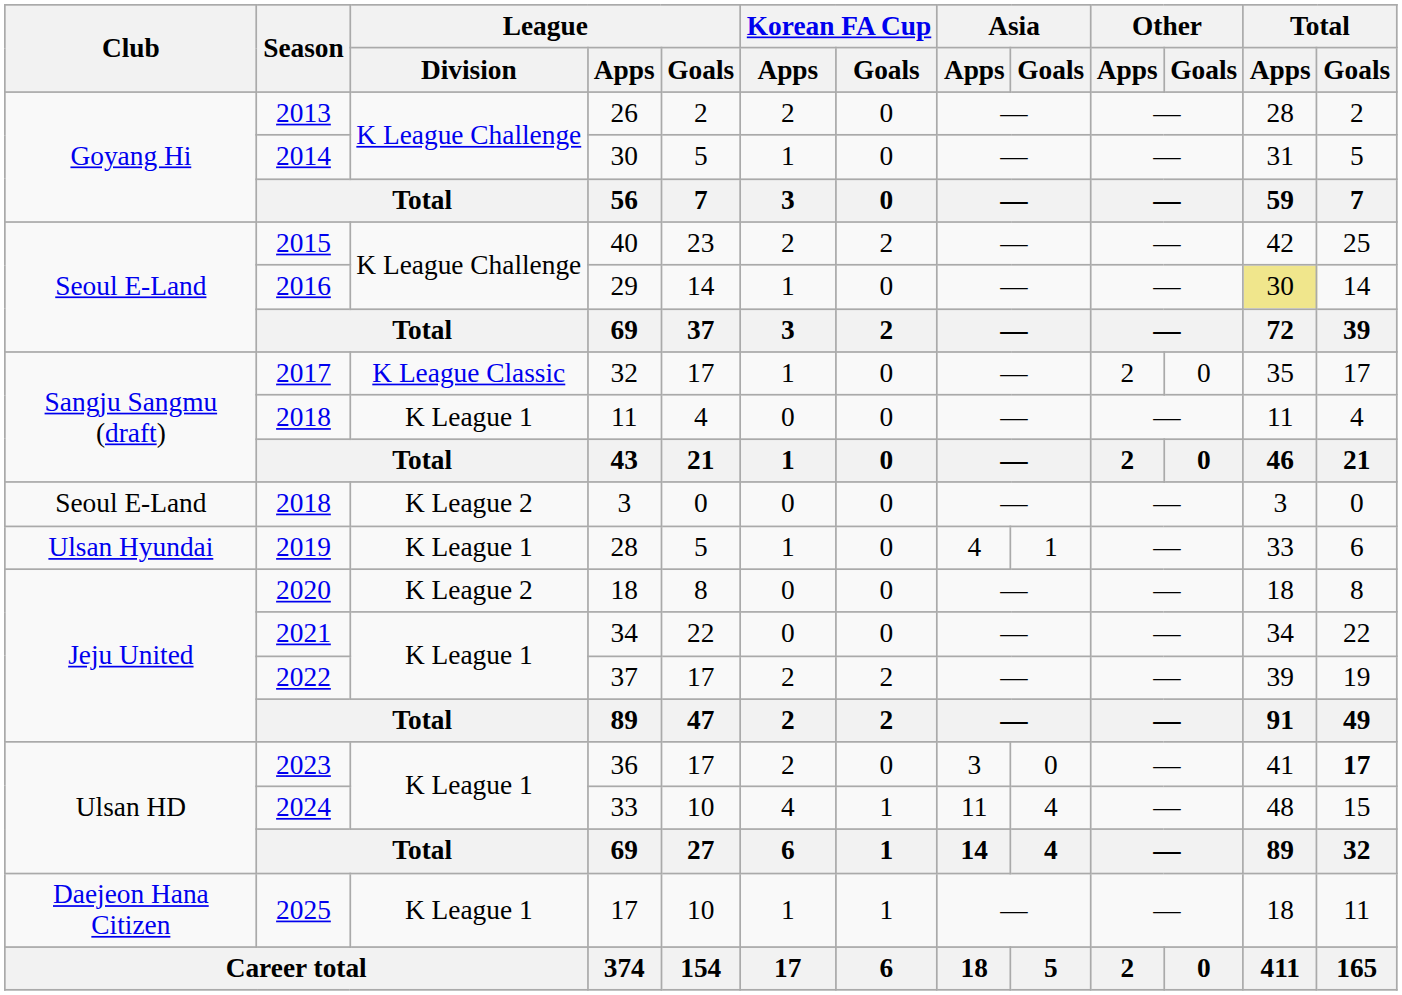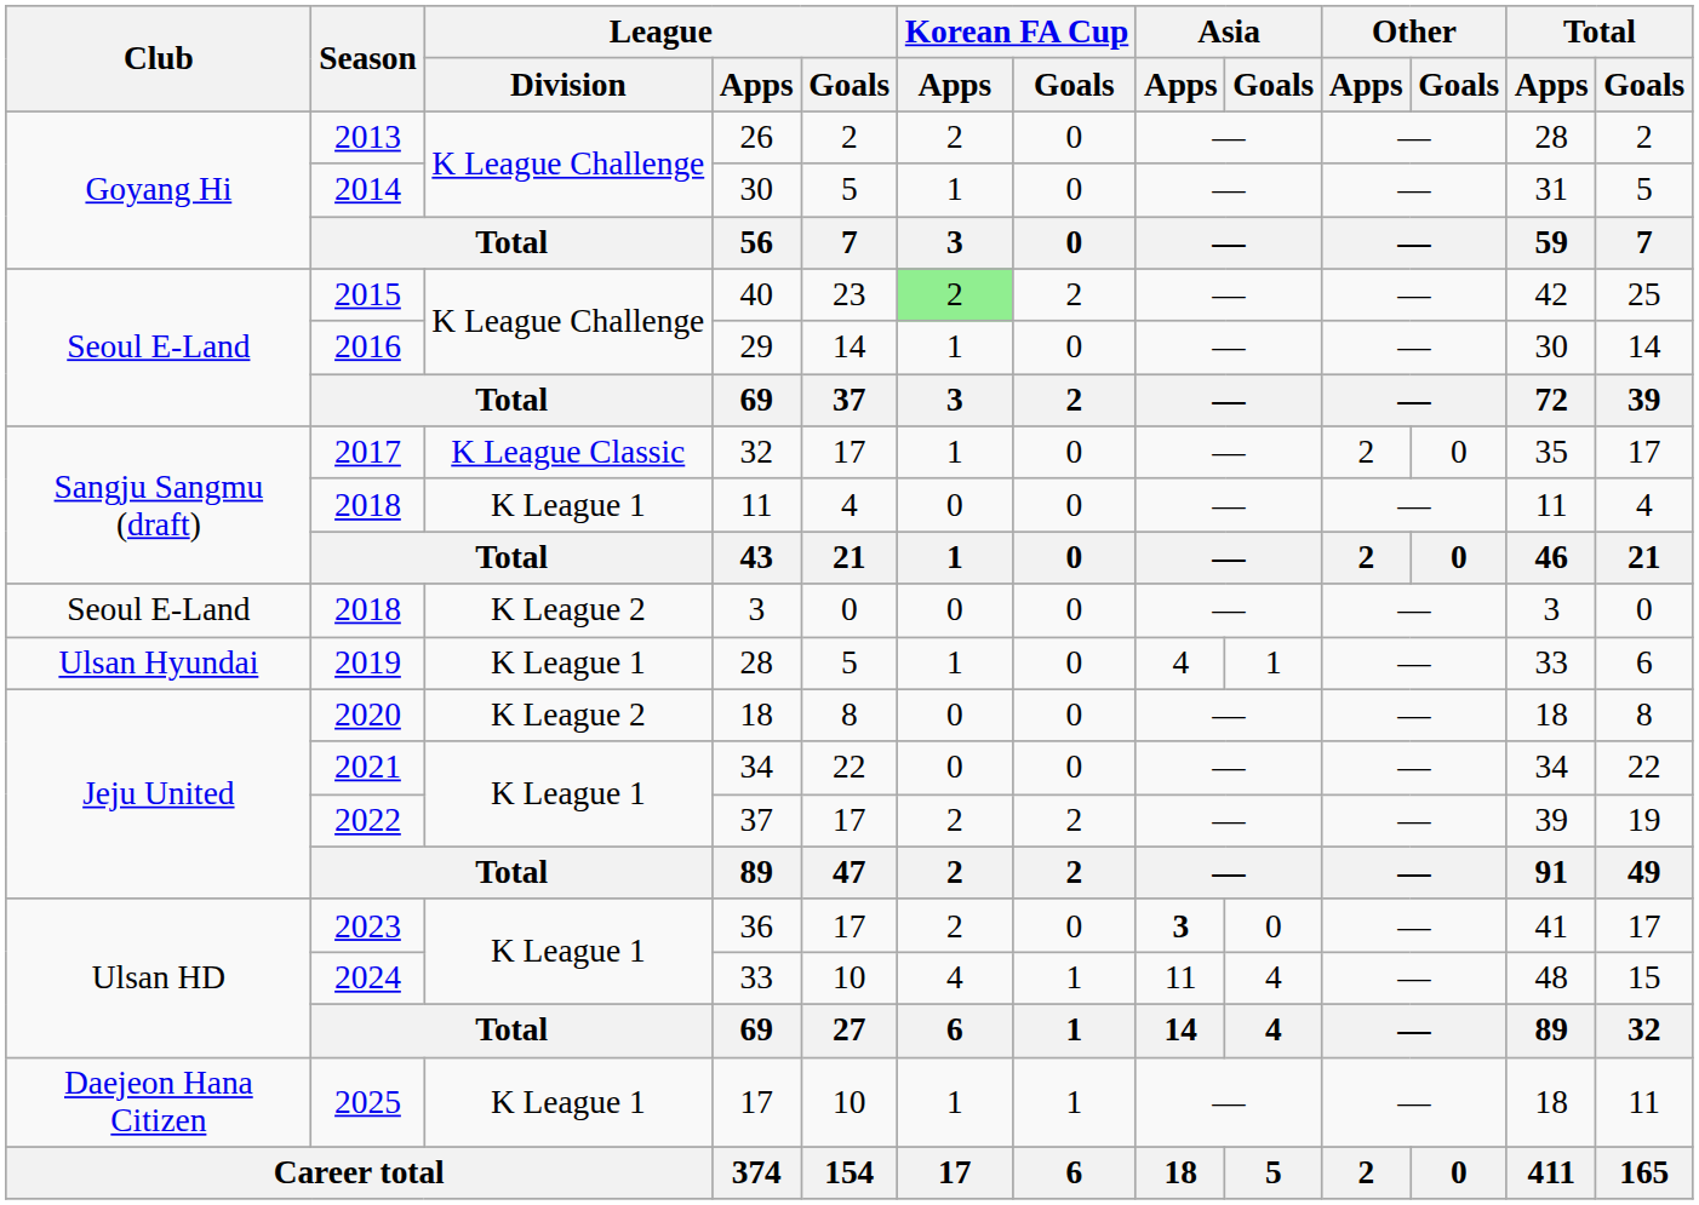40 | Korean FA Cup / Apps: no background -> lightgreen background
29 | Total / Apps: khaki background -> no background
36 | Asia / Apps: normal -> bold
36 | Total / Goals: bold -> normal
